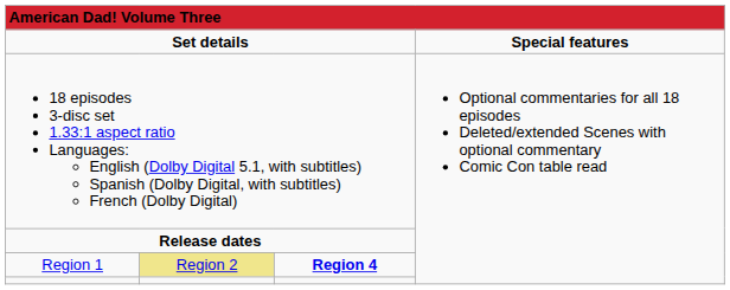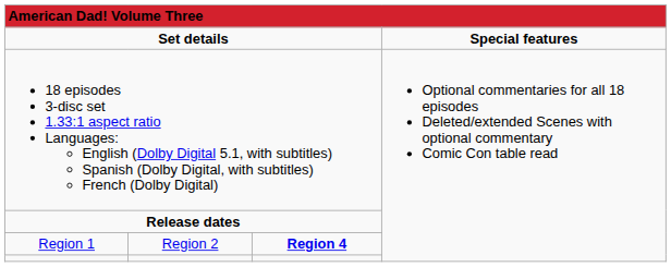Region 1 | column 2: khaki background -> no background
